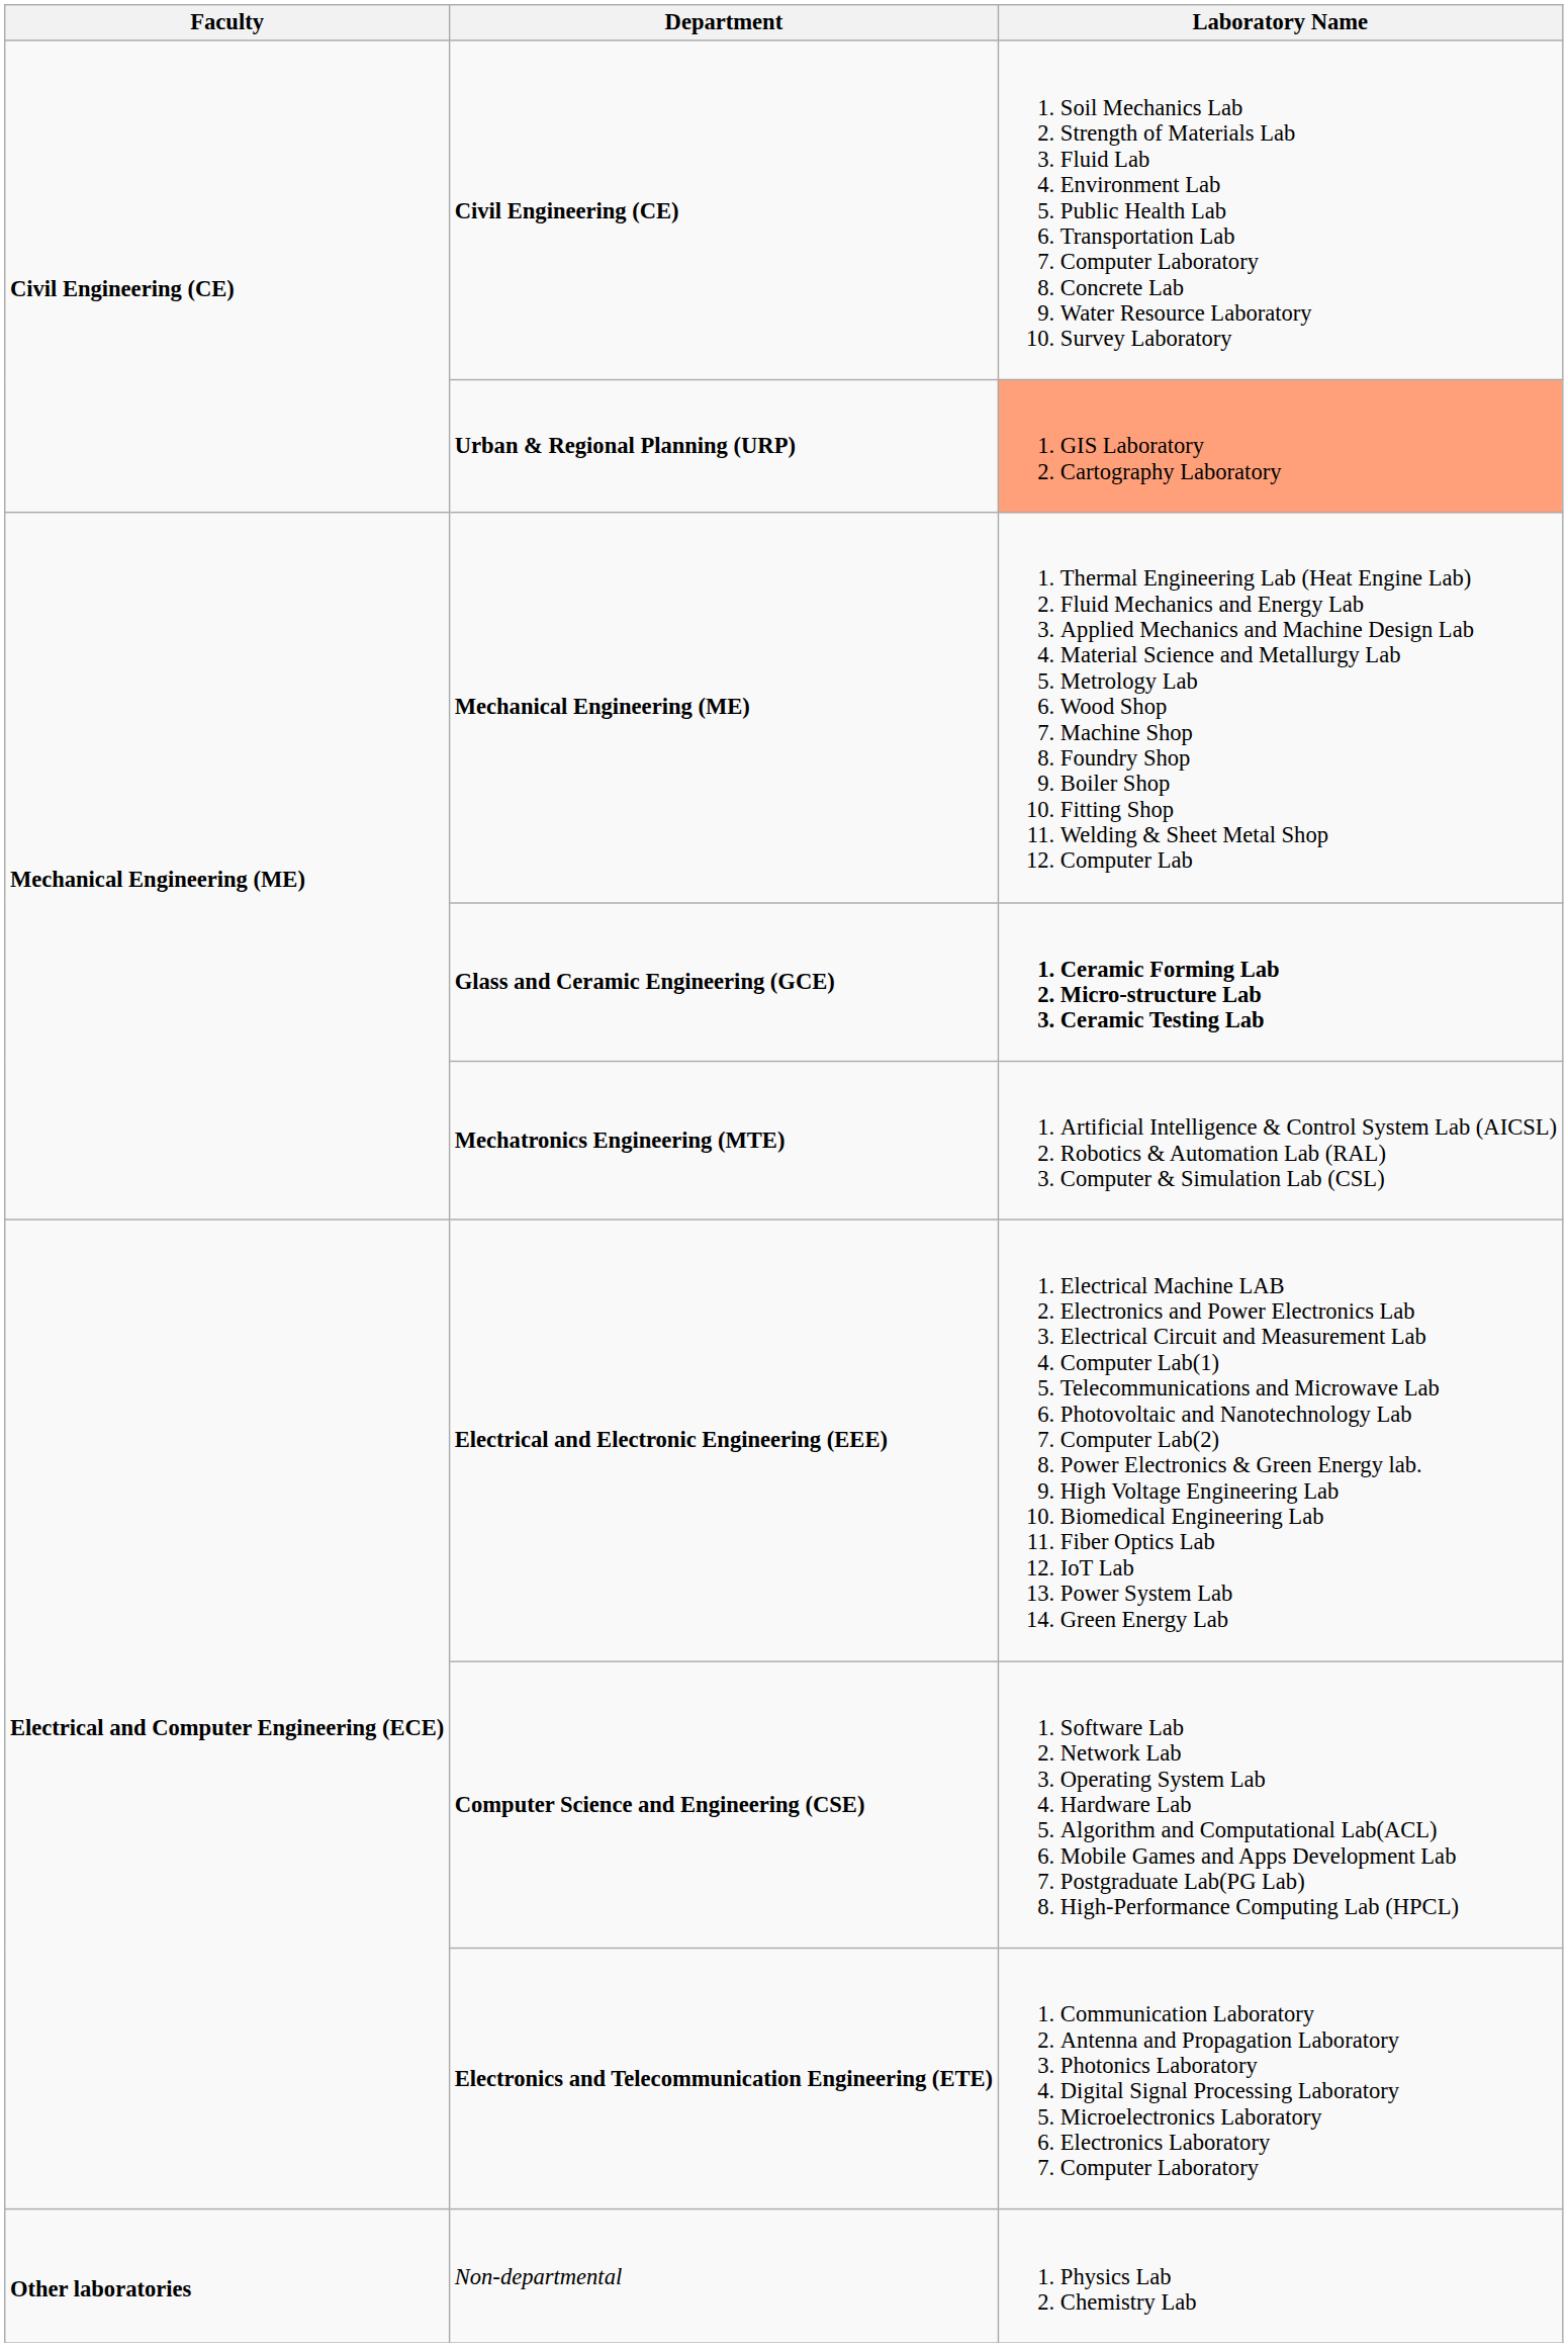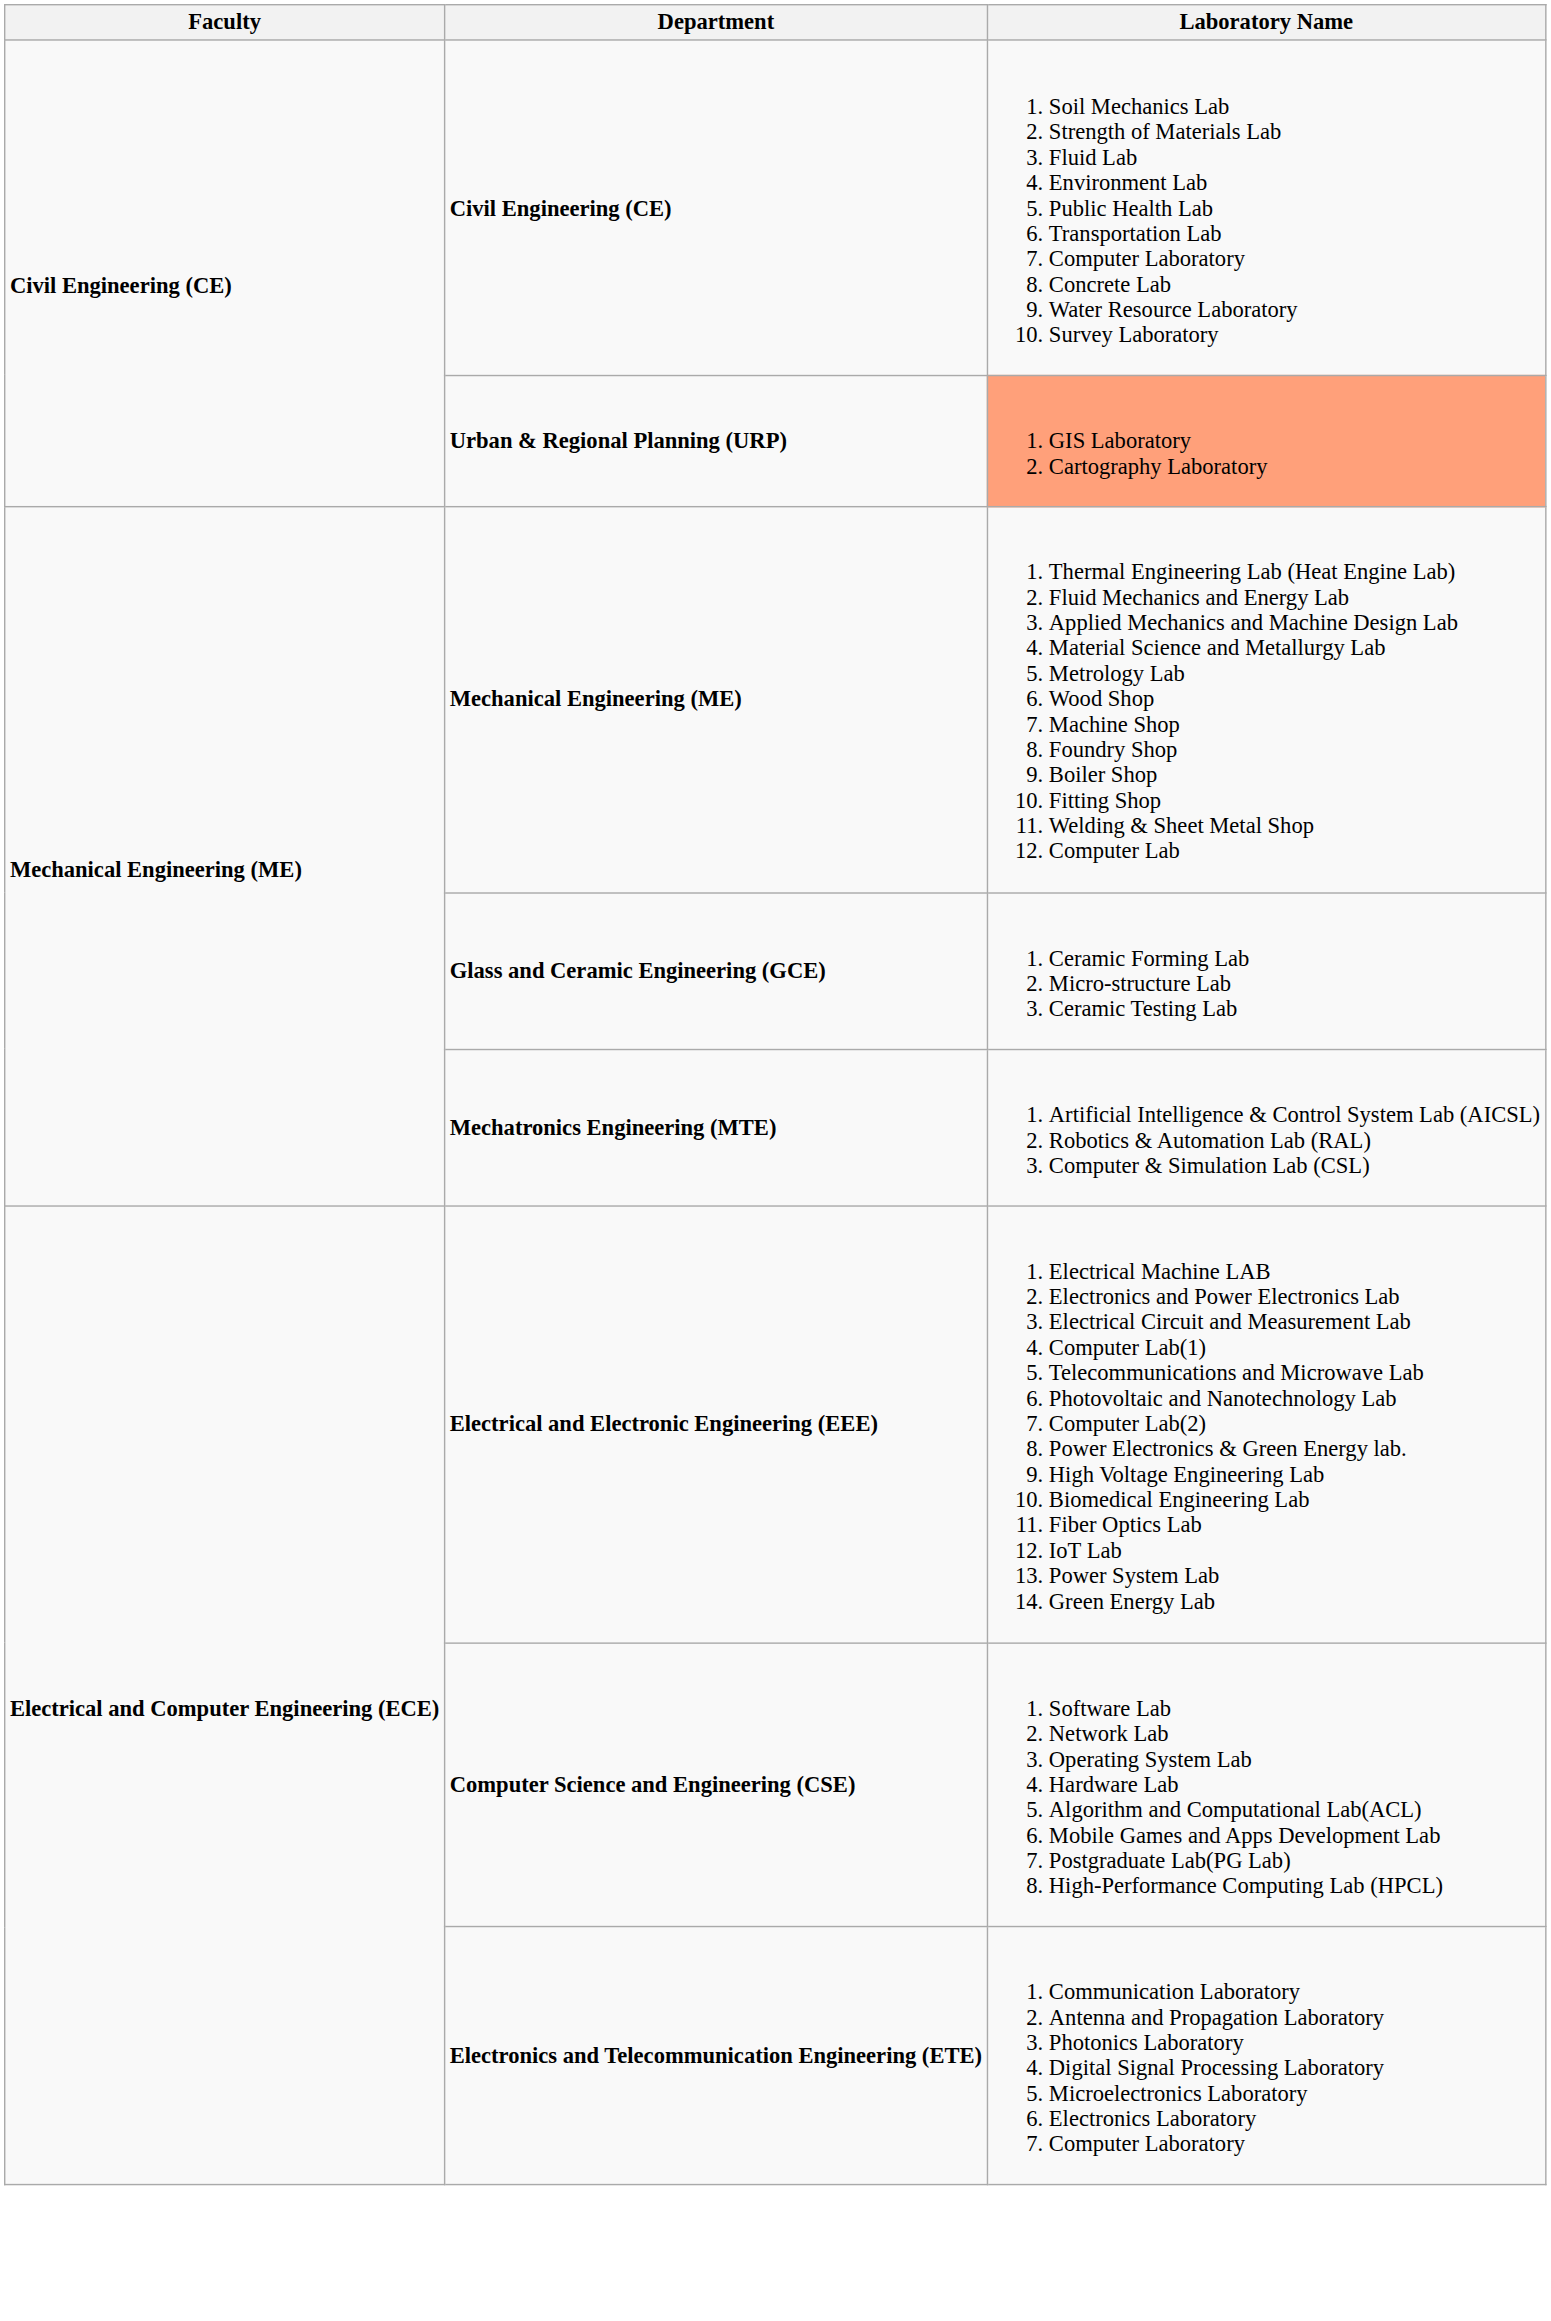Glass and Ceramic Engineering (GCE) | Laboratory Name: bold -> normal
- row: Other laboratories | Non-departmental | Physics Lab Chemistry Lab
